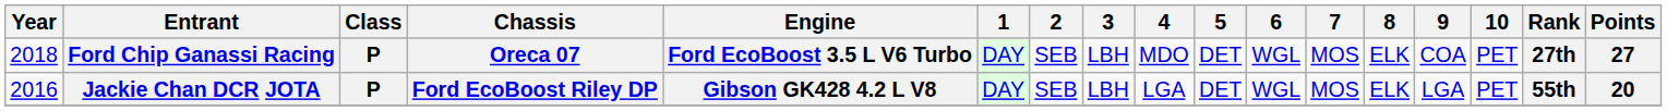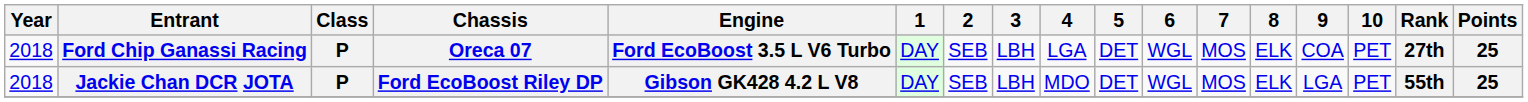Ford Chip Ganassi Racing | 4: MDO -> LGA
Ford Chip Ganassi Racing | Points: 27 -> 25
Jackie Chan DCR JOTA | Year: 2016 -> 2018
Jackie Chan DCR JOTA | 4: LGA -> MDO
Jackie Chan DCR JOTA | Points: 20 -> 25
